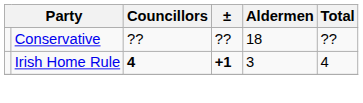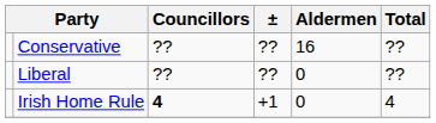Conservative | Aldermen: 18 -> 16
+ row: Liberal | ?? | ?? | 0 | ??
Irish Home Rule | ±: bold -> normal
Irish Home Rule | Aldermen: 3 -> 0
